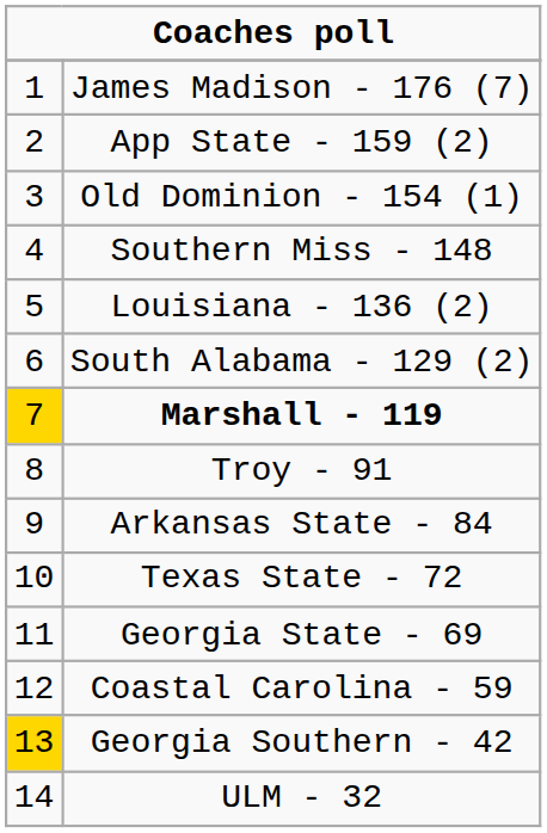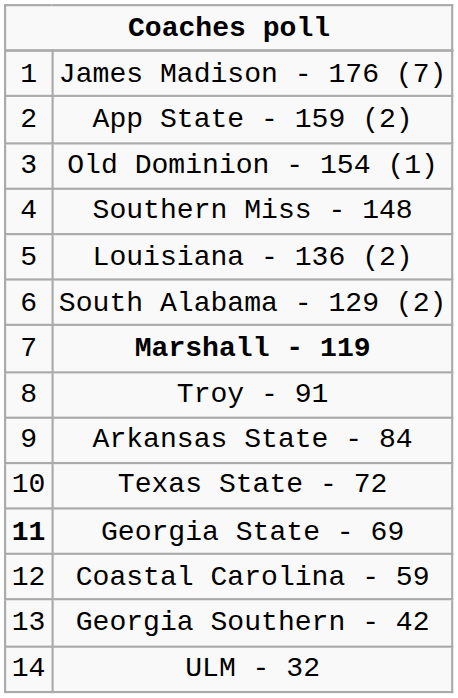Marshall - 119 | column 1: gold background -> no background
Georgia State - 69 | column 1: normal -> bold
Georgia Southern - 42 | column 1: gold background -> no background
